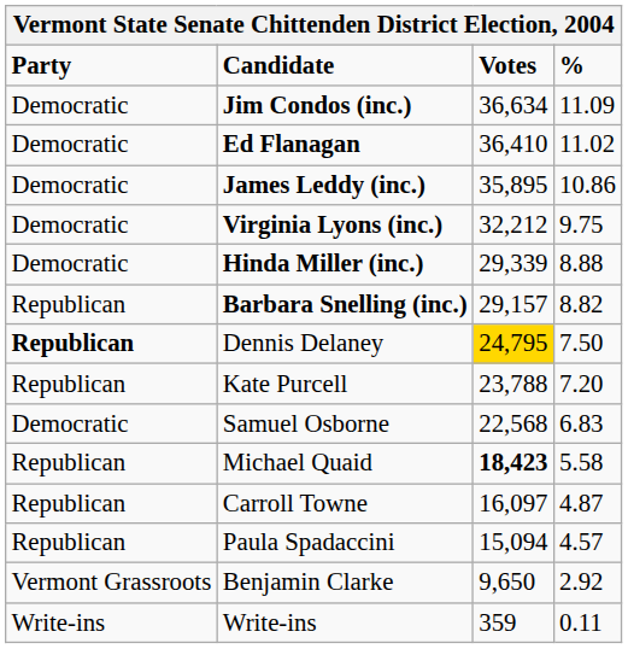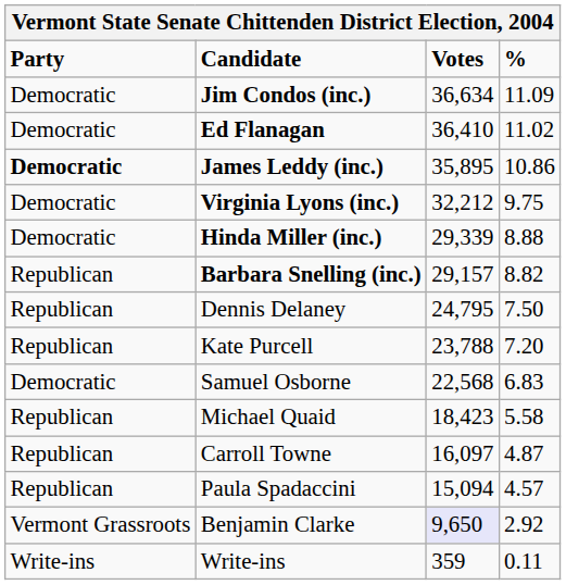James Leddy (inc.) | Party: normal -> bold
Dennis Delaney | Party: bold -> normal
Dennis Delaney | Votes: gold background -> no background
Michael Quaid | Votes: bold -> normal
Benjamin Clarke | Votes: no background -> lavender background
